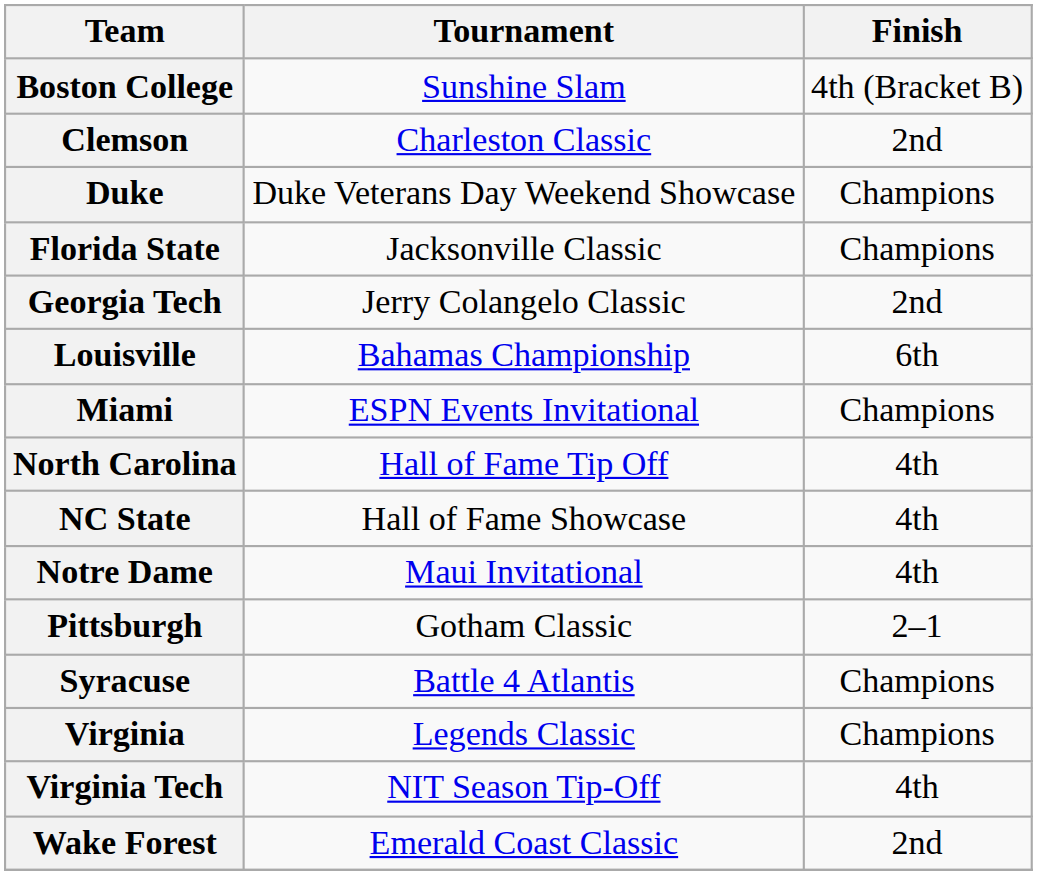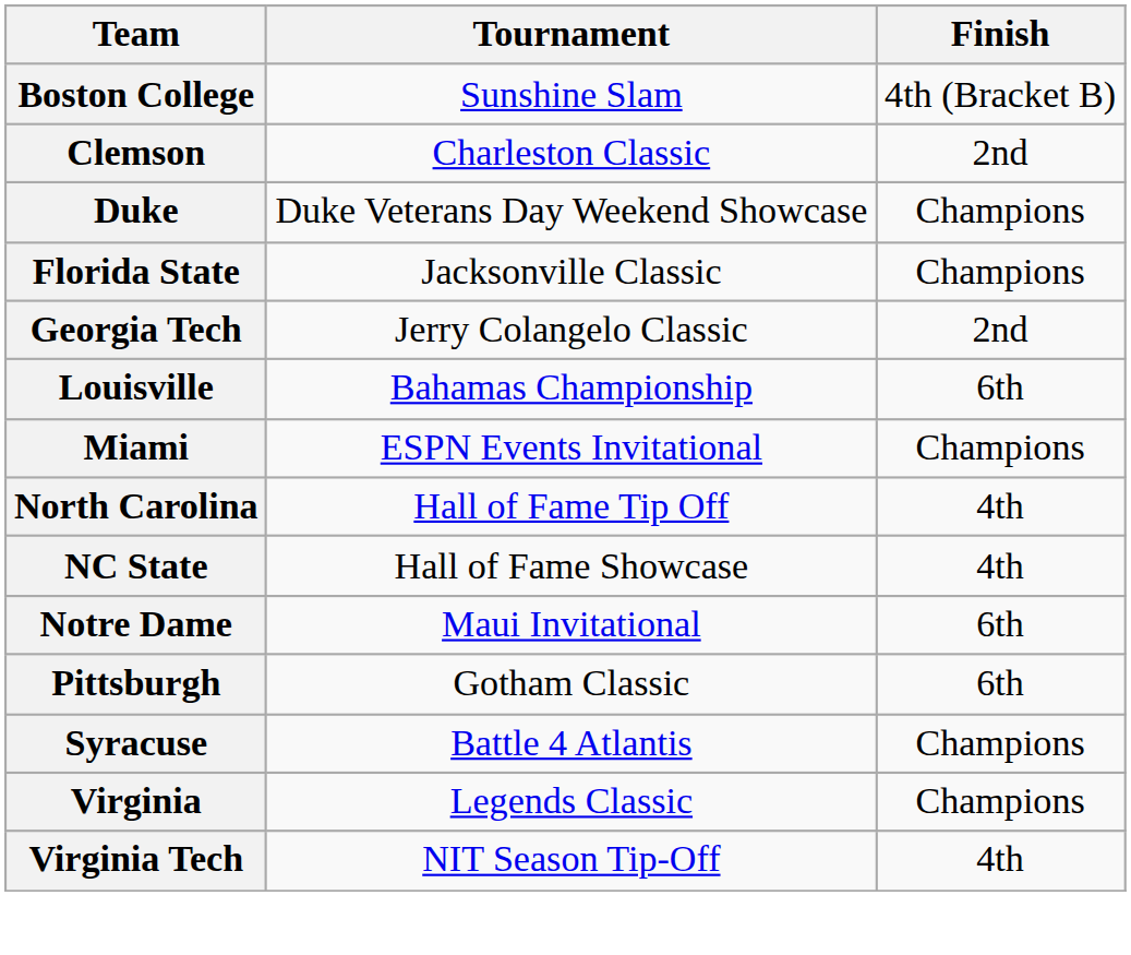Notre Dame | Finish: 4th -> 6th
Pittsburgh | Finish: 2–1 -> 6th
- row: Wake Forest | Emerald Coast Classic | 2nd
